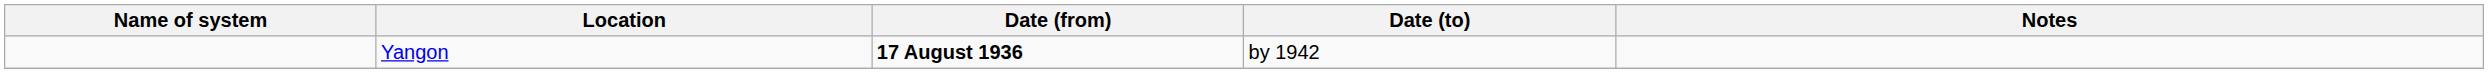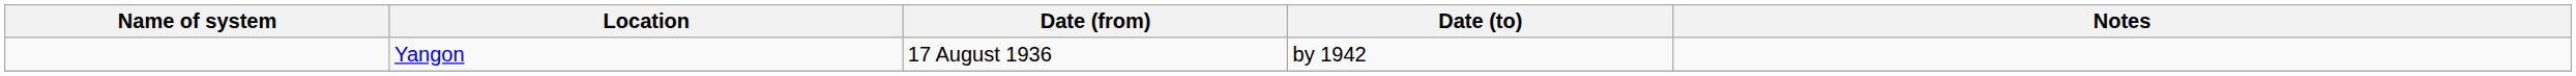Yangon | Date (from): bold -> normal
